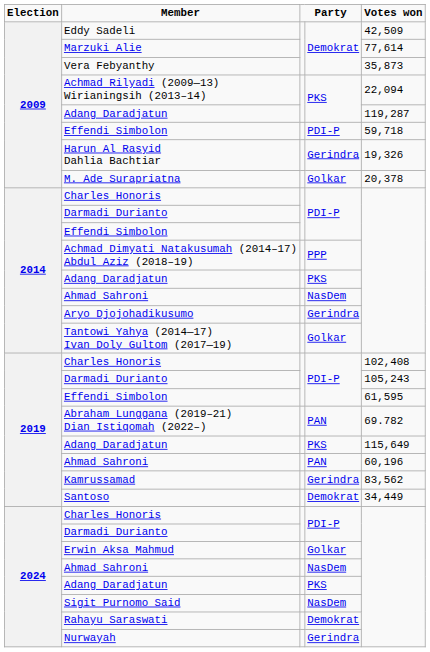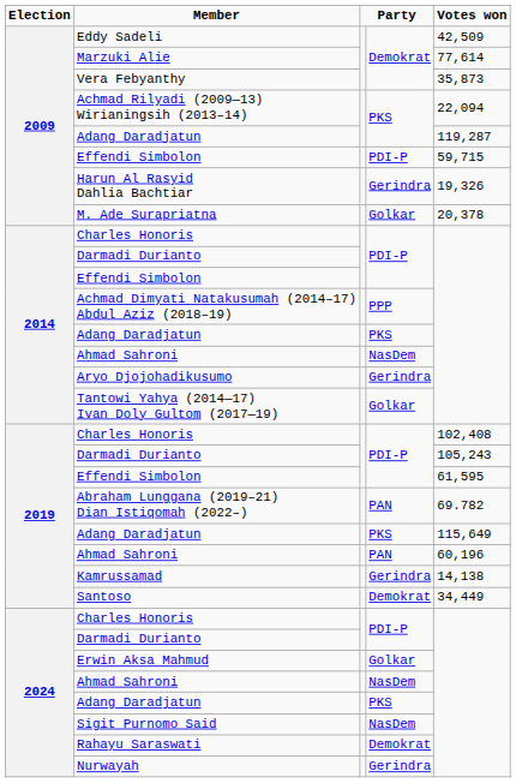2009 / Effendi Simbolon | Votes won: 59,718 -> 59,715
Kamrussamad | Votes won: 83,562 -> 14,138
